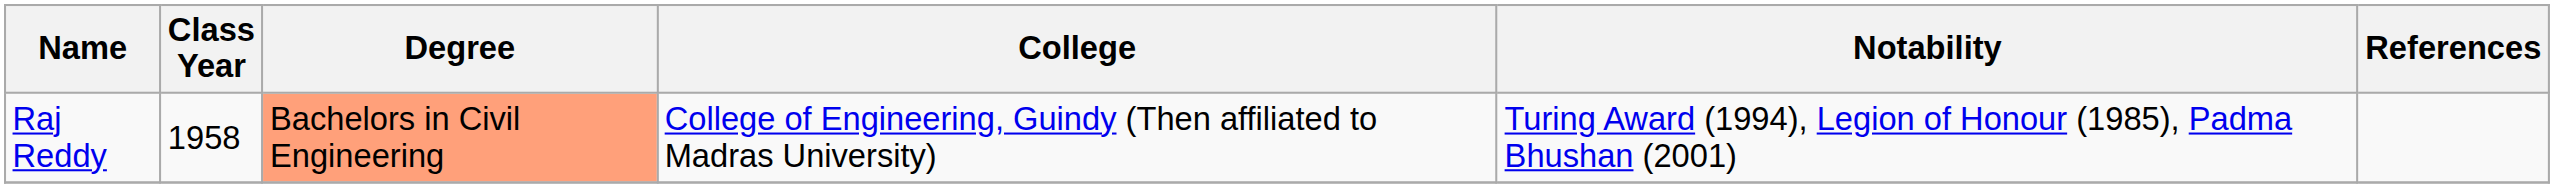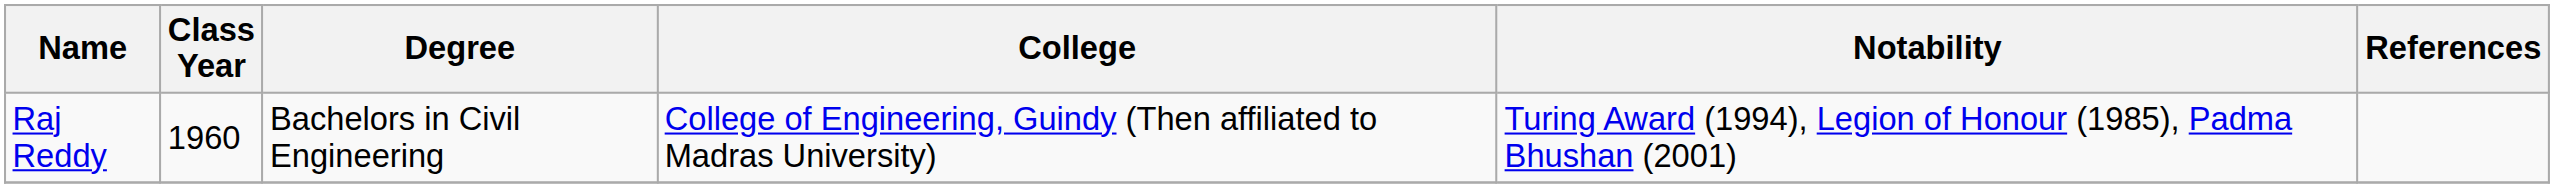Raj Reddy | Class Year: 1958 -> 1960
Raj Reddy | Degree: lightsalmon background -> no background
